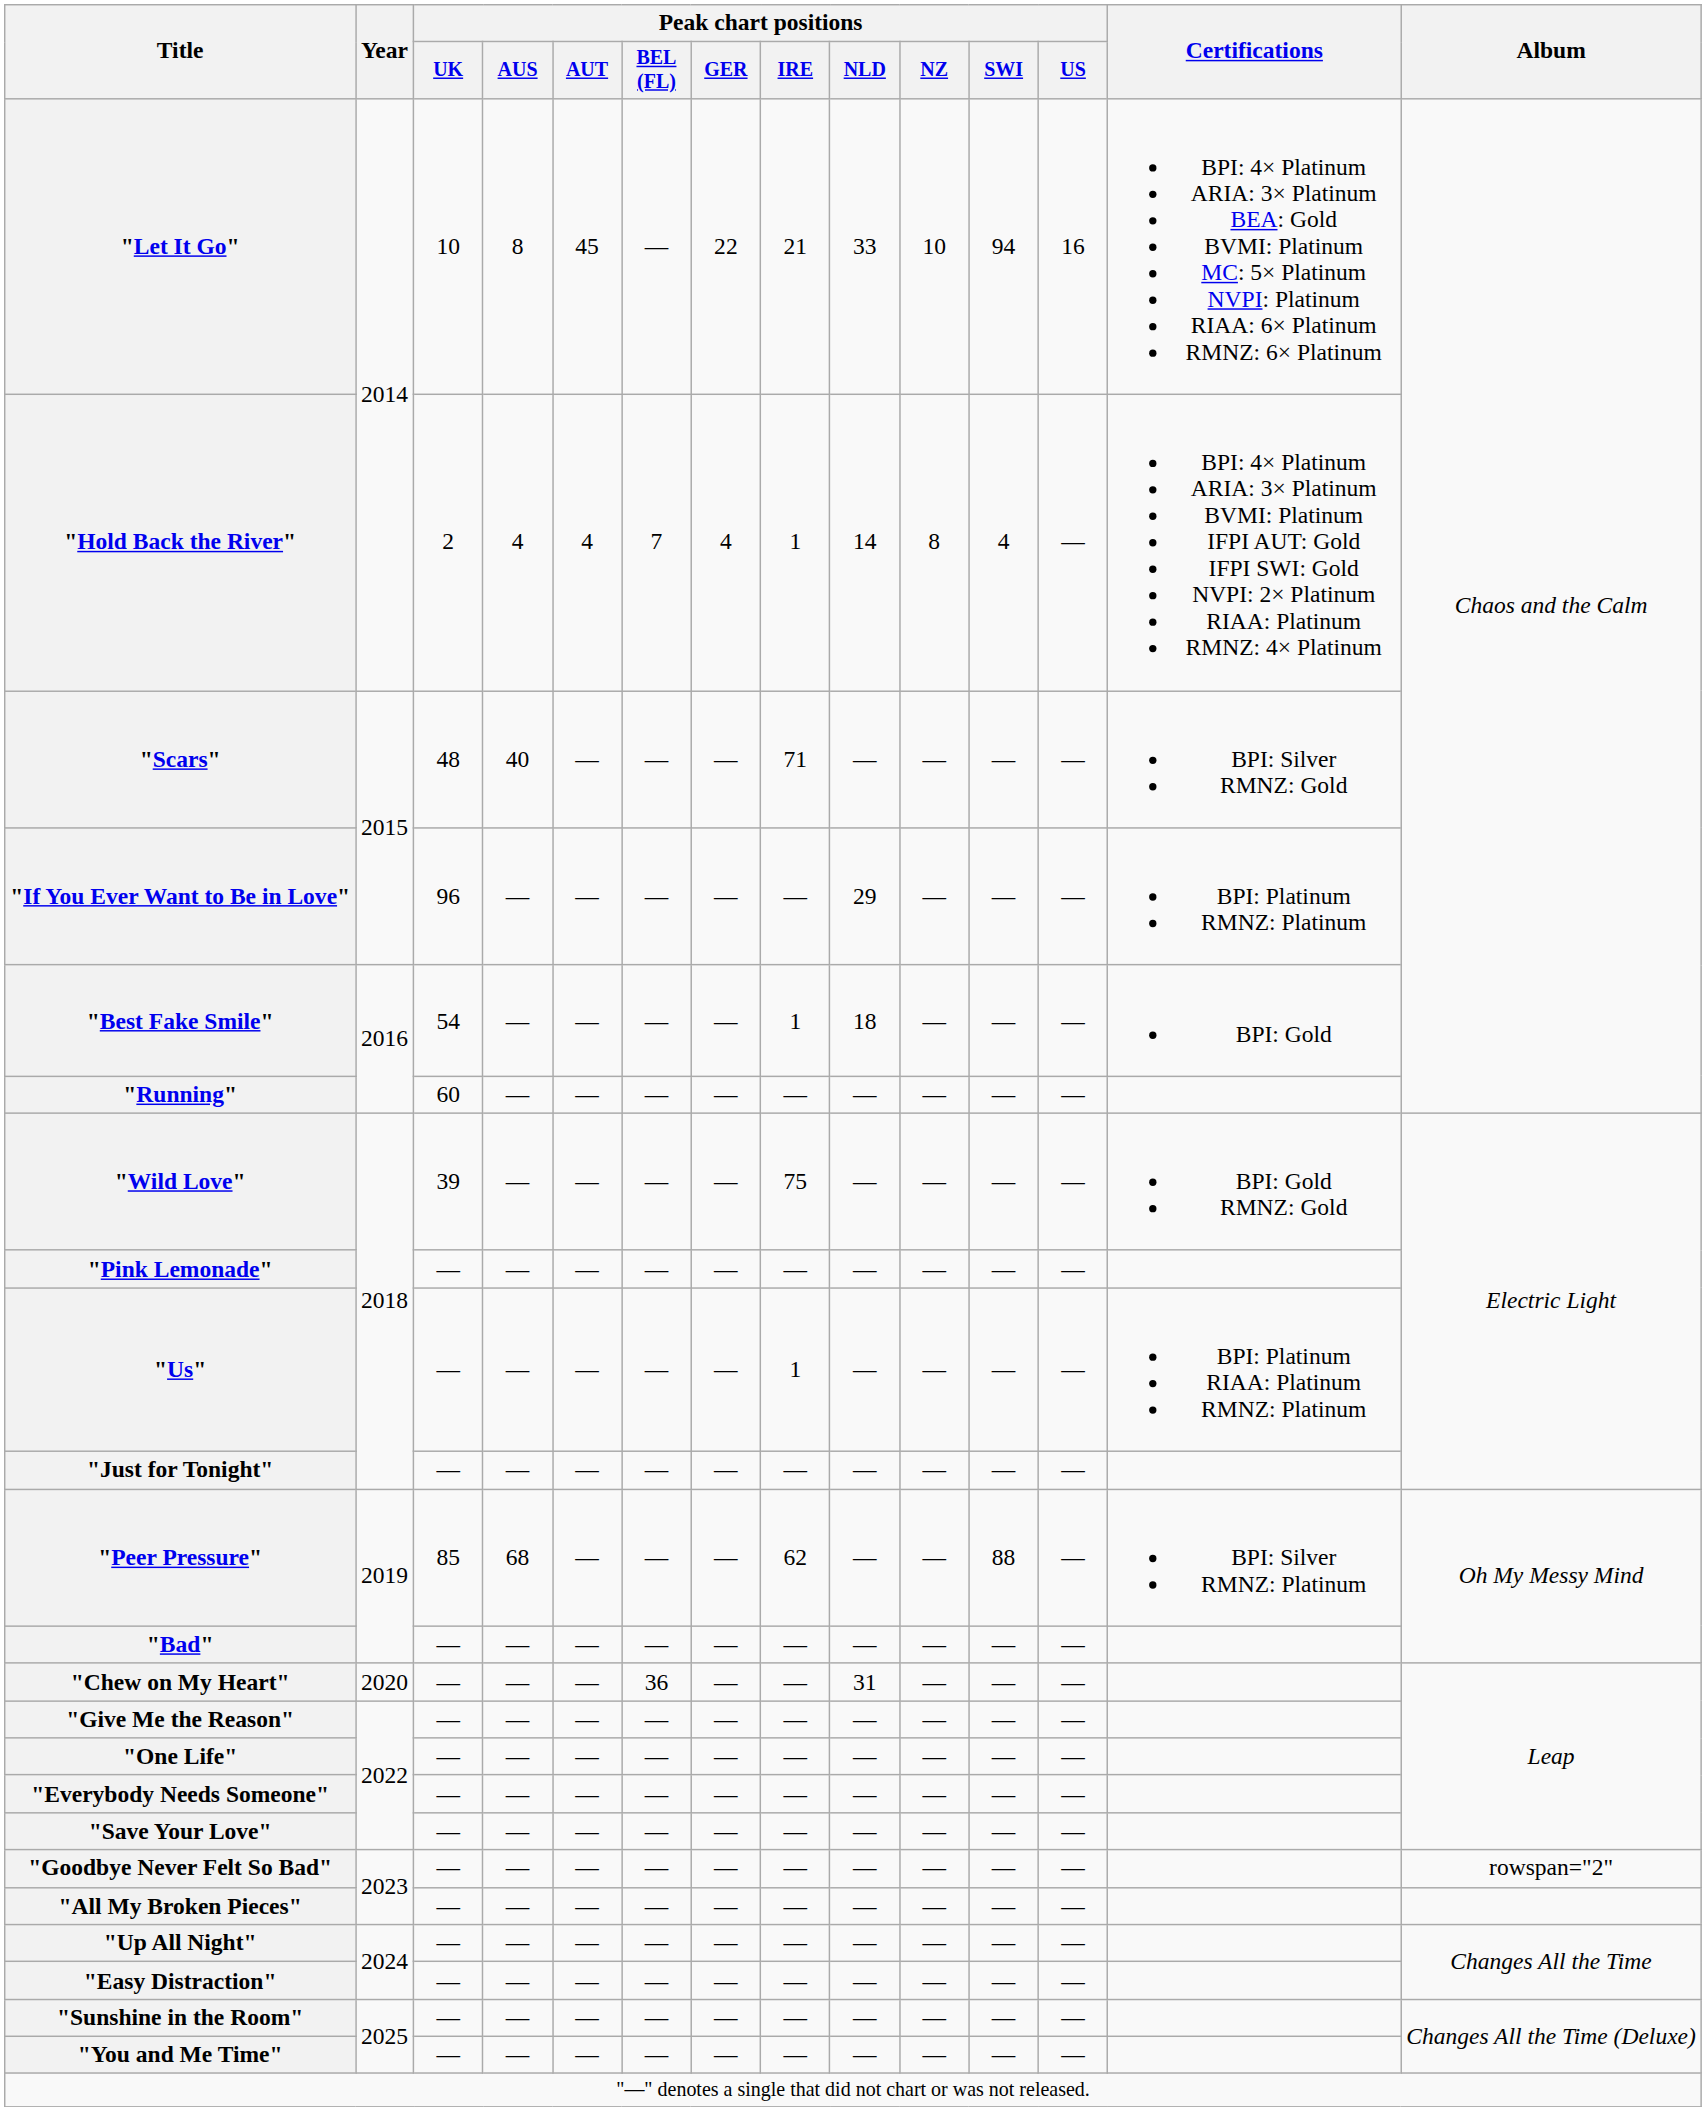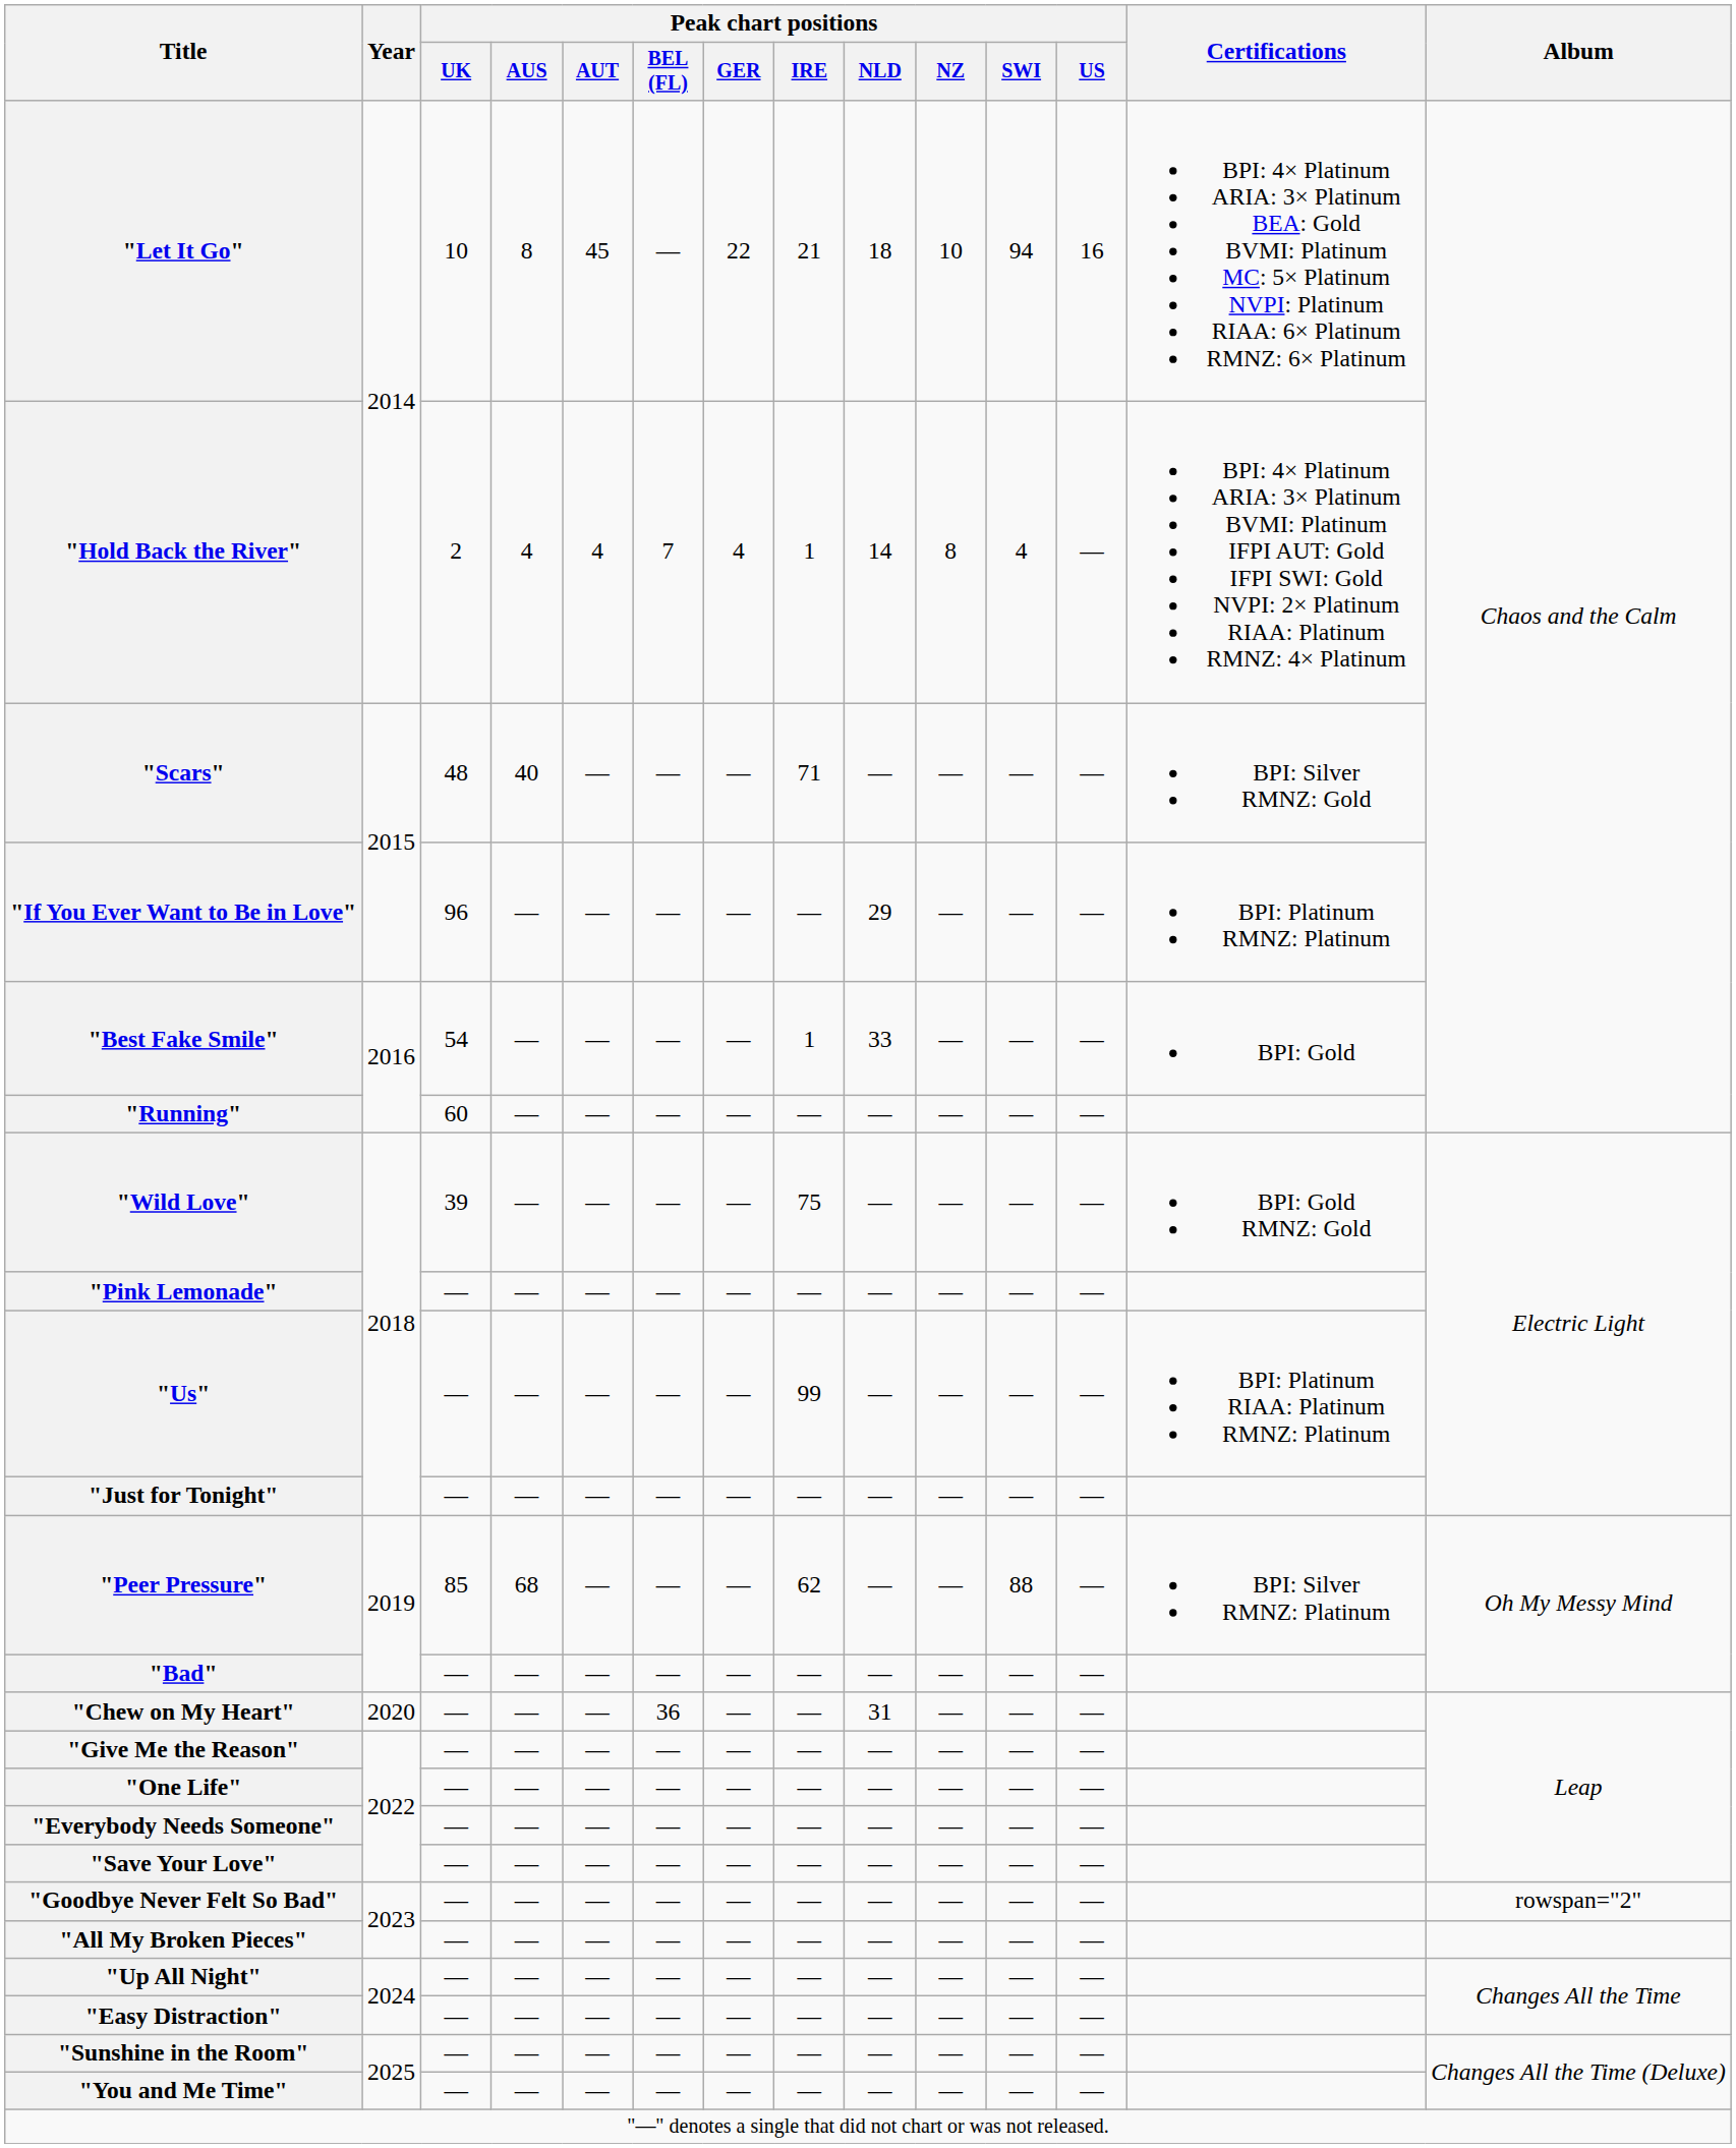"Let It Go" | Peak chart positions / NLD: 33 -> 18
"Best Fake Smile" | Peak chart positions / NLD: 18 -> 33
"Us" | Peak chart positions / IRE: 1 -> 99
